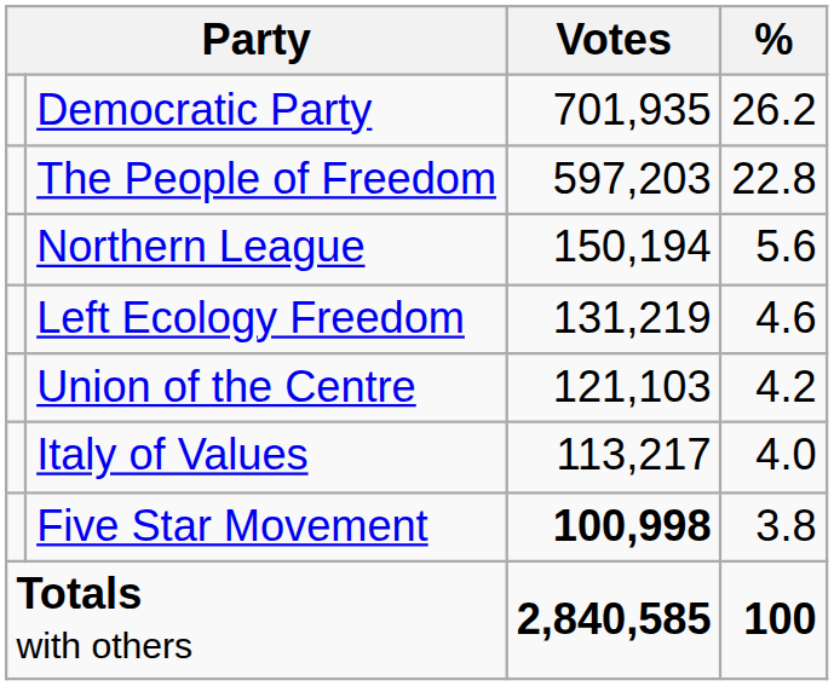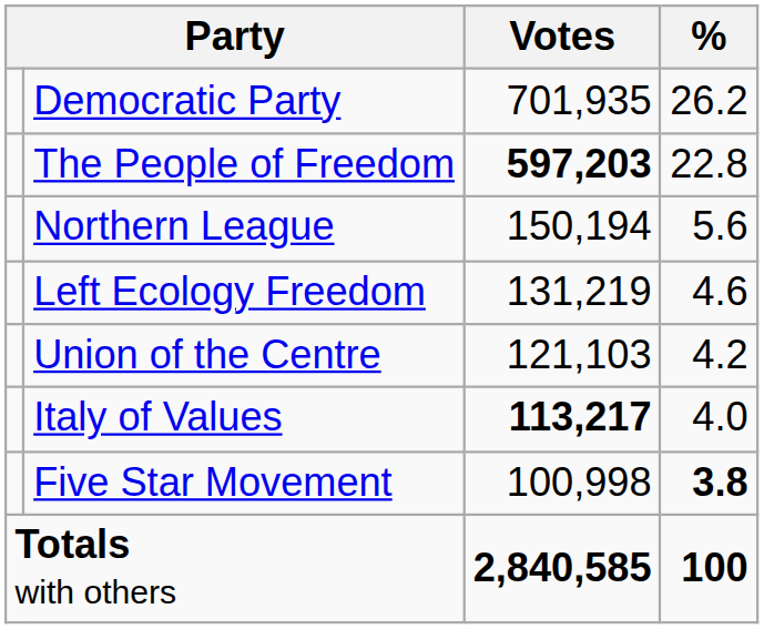The People of Freedom | Votes: normal -> bold
Italy of Values | Votes: normal -> bold
Five Star Movement | Votes: bold -> normal
Five Star Movement | %: normal -> bold
